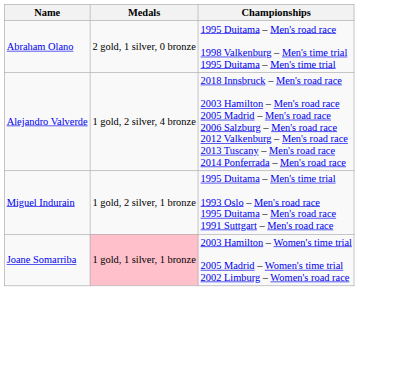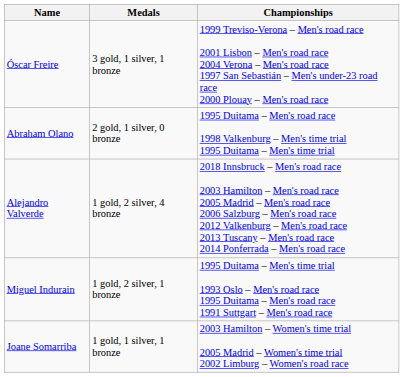+ row: Óscar Freire | 3 gold, 1 silver, 1 bronze | 1999 Treviso-Verona – Men's road race 2001 Lisbon – Men's road race 2004 Verona – Men's road race 1997 San Sebastián – Men's under-23 road race 2000 Plouay – Men's road race
Joane Somarriba | Medals: pink background -> no background
